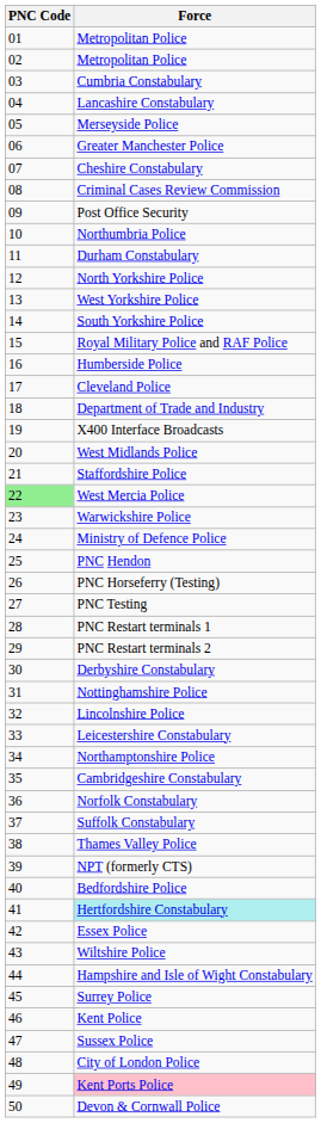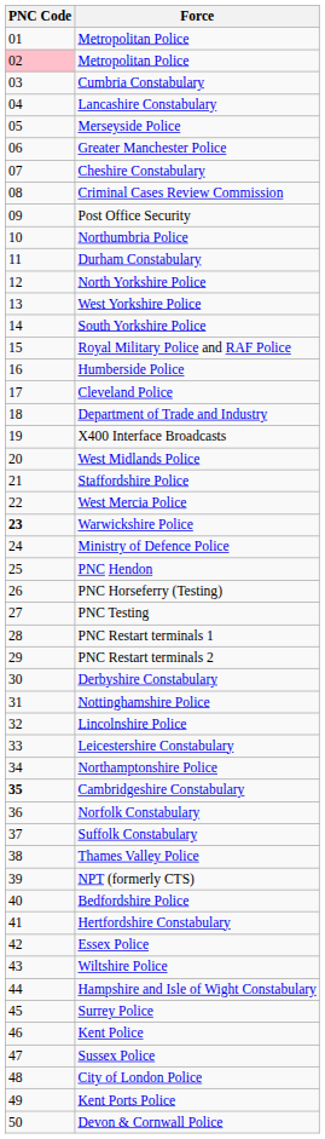row 3 | PNC Code: no background -> pink background
row 23 | PNC Code: lightgreen background -> no background
row 24 | PNC Code: normal -> bold
row 36 | PNC Code: normal -> bold
row 42 | Force: paleturquoise background -> no background
row 50 | Force: pink background -> no background
